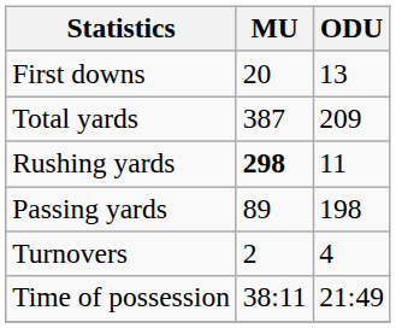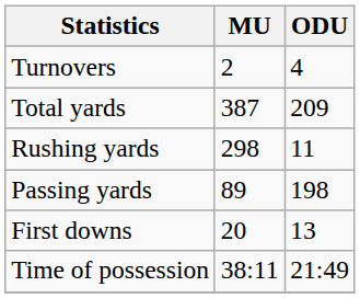rows swapped: First downs <-> Turnovers
Rushing yards | MU: bold -> normal
